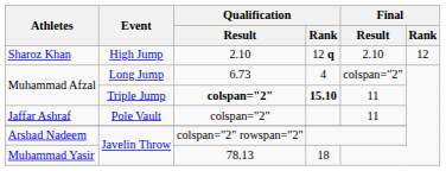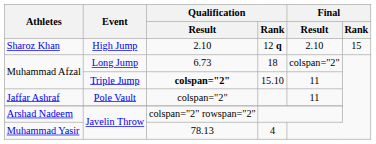Sharoz Khan | Final / Rank: 12 -> 15
Muhammad Afzal / Long Jump | Qualification / Rank: 4 -> 18
Muhammad Afzal / Triple Jump | Qualification / Rank: bold -> normal
Muhammad Yasir | Qualification / Rank: 18 -> 4
